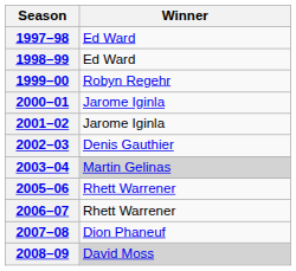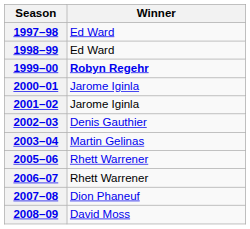1999–00 | Winner: normal -> bold
2003–04 | Winner: lightgrey background -> no background
2008–09 | Winner: lightgrey background -> no background
